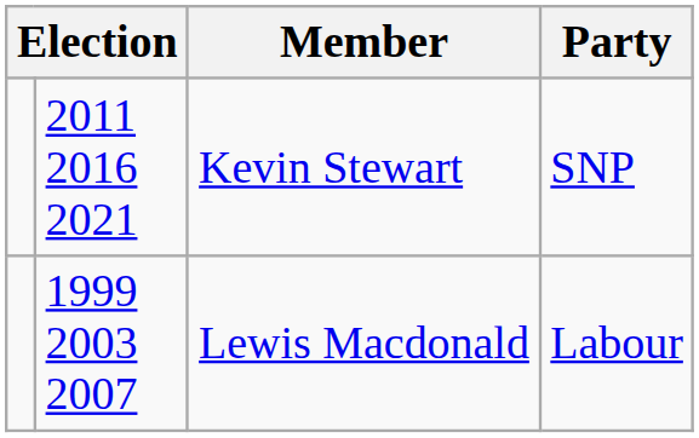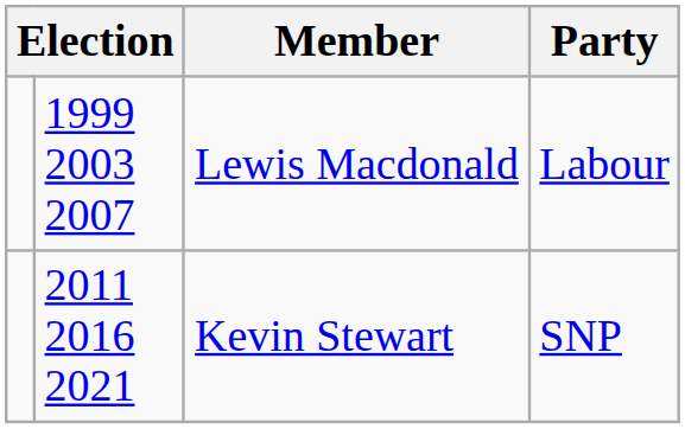rows swapped: Lewis Macdonald <-> Kevin Stewart
